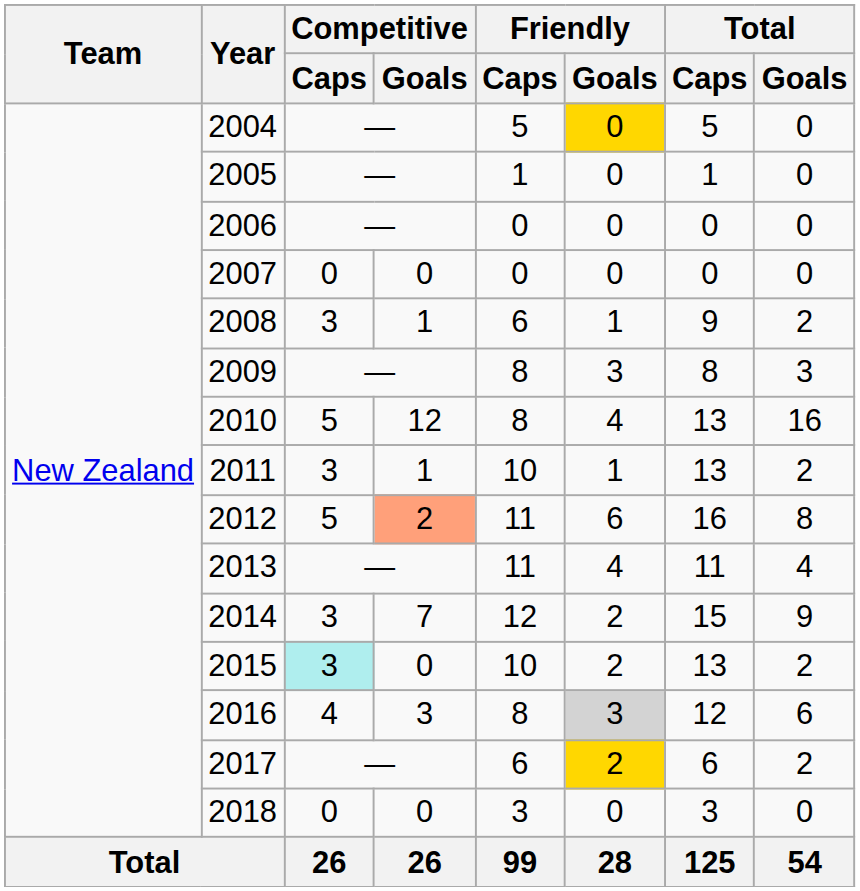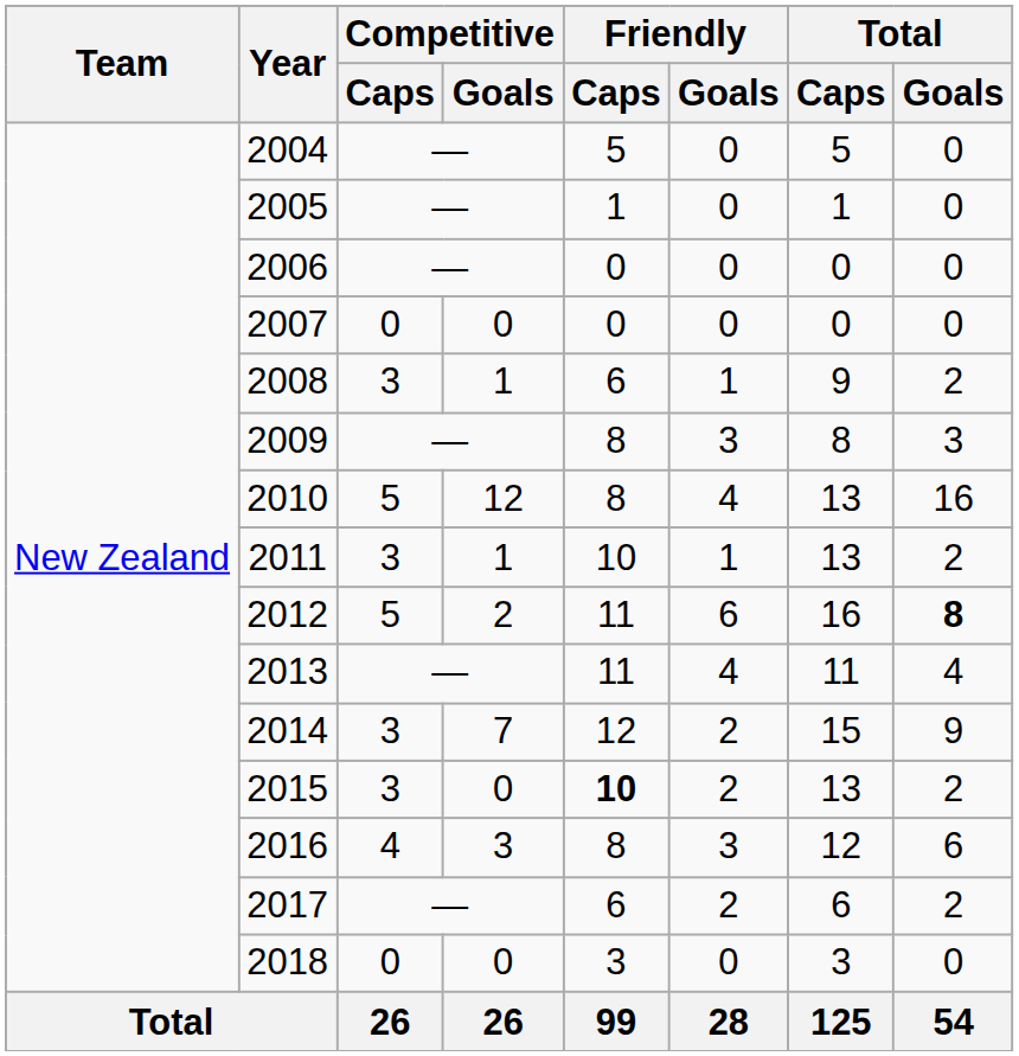2004 | Friendly / Goals: gold background -> no background
2012 | Competitive / Goals: lightsalmon background -> no background
2012 | Total / Goals: normal -> bold
2015 | Competitive / Caps: paleturquoise background -> no background
2015 | Friendly / Caps: normal -> bold
2016 | Friendly / Goals: lightgrey background -> no background
2017 | Friendly / Goals: gold background -> no background
